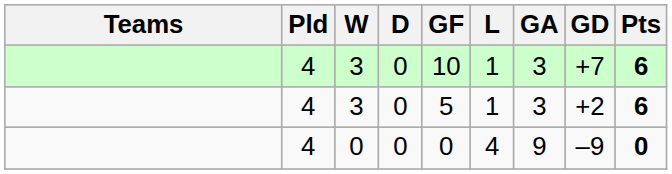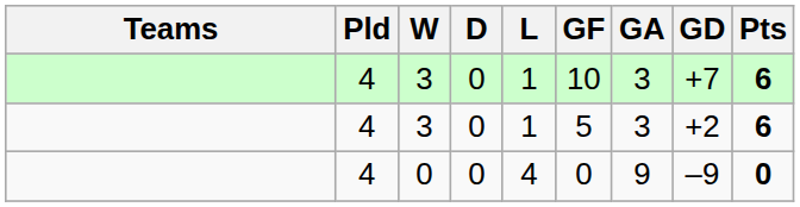columns swapped: L <-> GF
